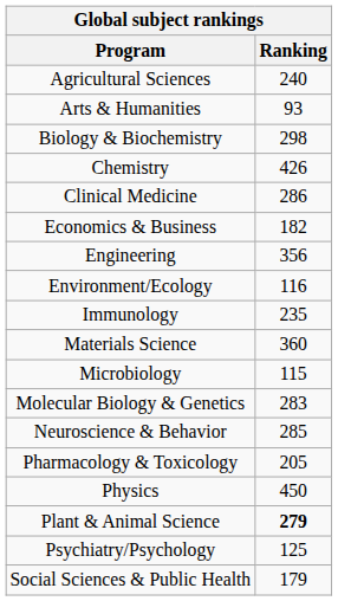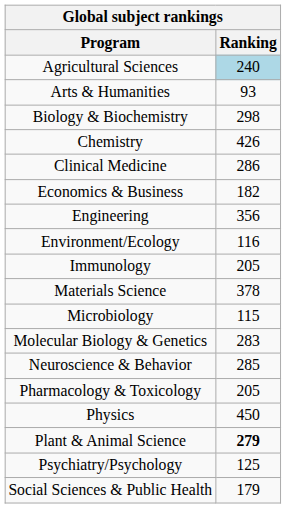Agricultural Sciences | Ranking: no background -> lightblue background
Immunology | Ranking: 235 -> 205
Materials Science | Ranking: 360 -> 378
